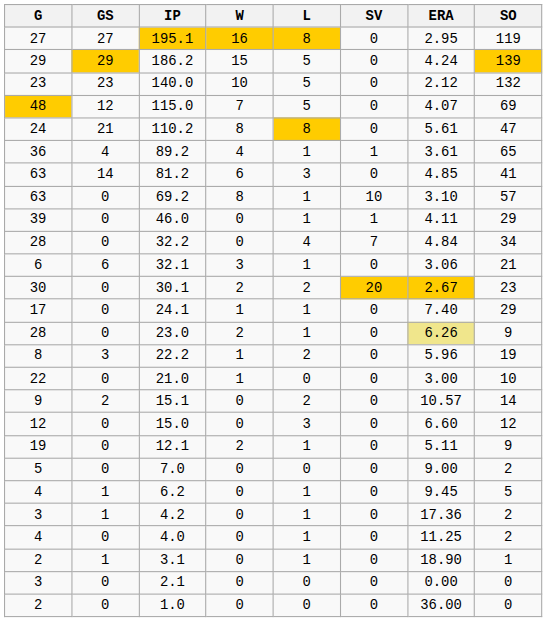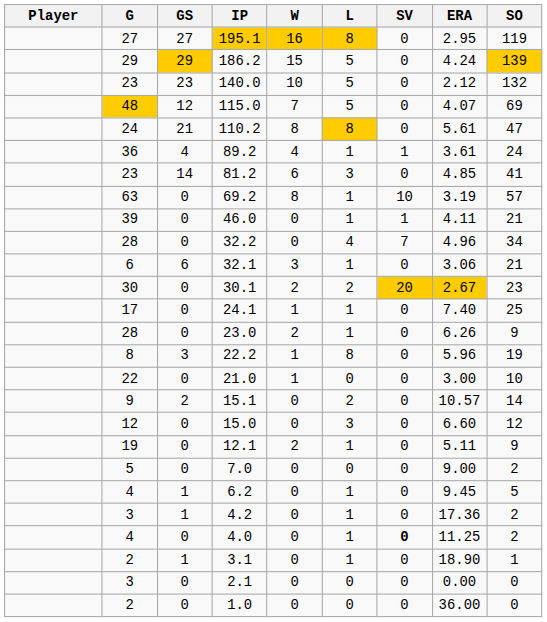+ column: Player
89.2 | SO: 65 -> 24
81.2 | G: 63 -> 23
69.2 | ERA: 3.10 -> 3.19
46.0 | SO: 29 -> 21
32.2 | ERA: 4.84 -> 4.96
24.1 | SO: 29 -> 25
23.0 | ERA: khaki background -> no background
22.2 | L: 2 -> 8
4.0 | SV: normal -> bold
